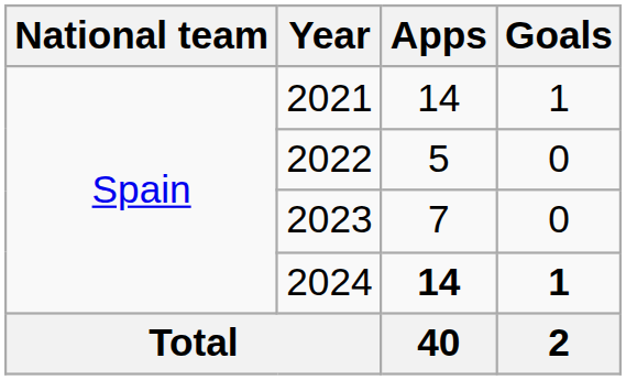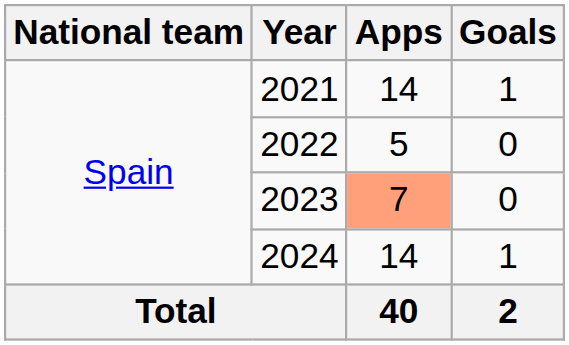2023 | Apps: no background -> lightsalmon background
2024 | Apps: bold -> normal
2024 | Goals: bold -> normal
